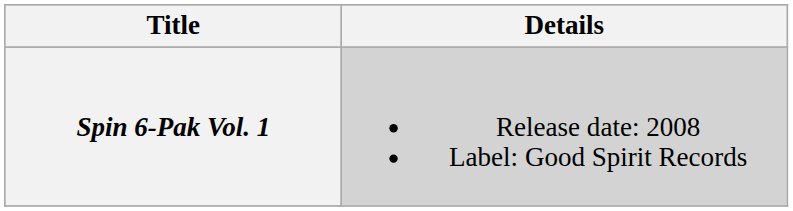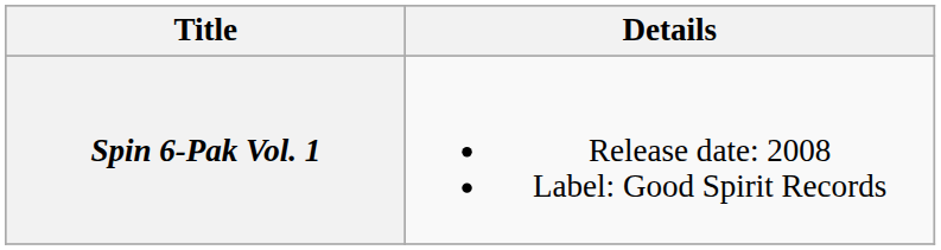Spin 6-Pak Vol. 1 | Details: lightgrey background -> no background
